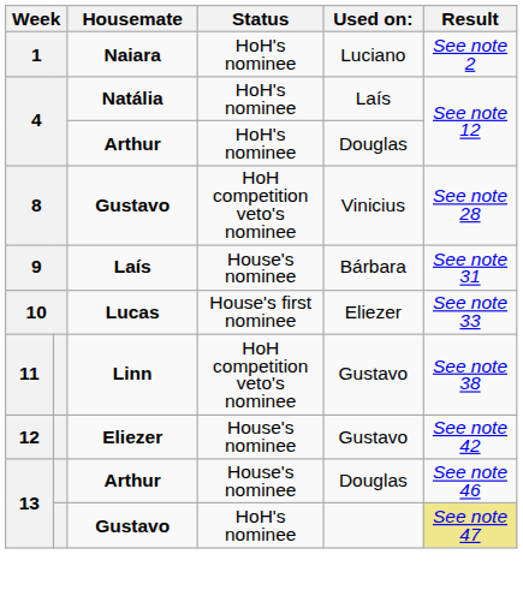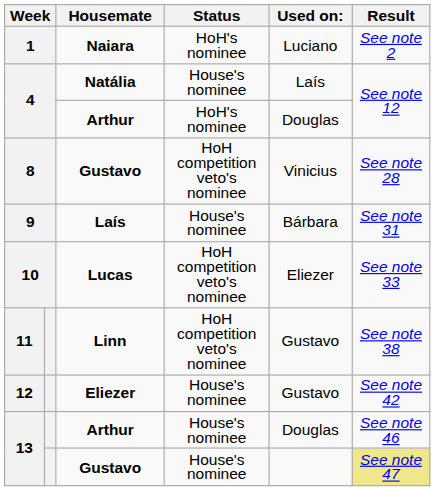4 / Natália | Status: HoH's nominee -> House's nominee
10 | Status: House's first nominee -> HoH competition veto's nominee
13 / Gustavo | Status: HoH's nominee -> House's nominee
